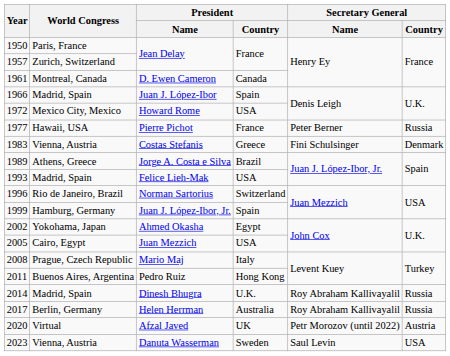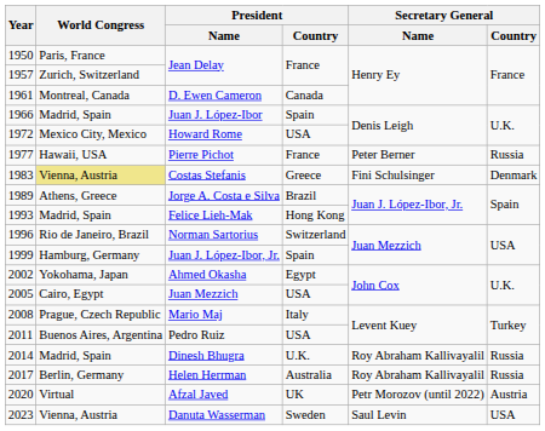Costas Stefanis | World Congress: no background -> khaki background
Felice Lieh-Mak | President / Country: USA -> Hong Kong
Pedro Ruiz | President / Country: Hong Kong -> USA
